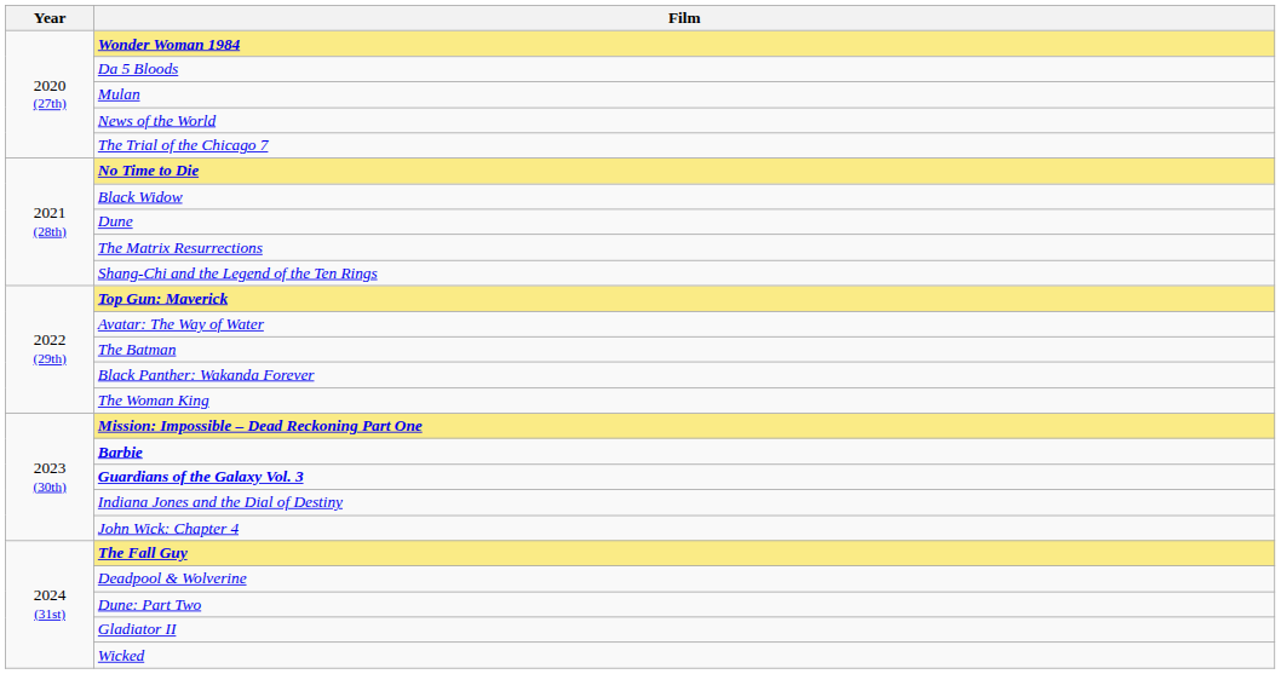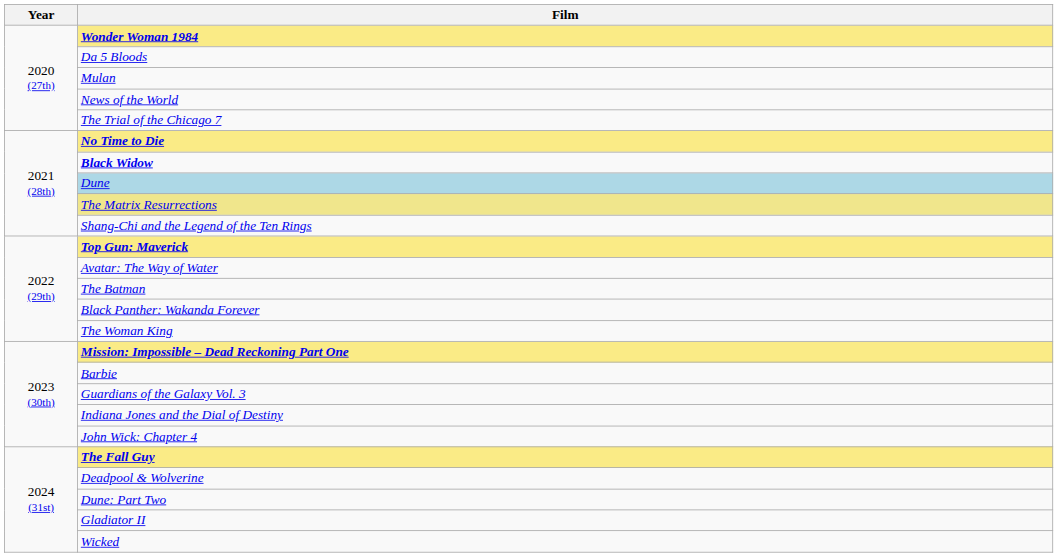Black Widow | Film: normal -> bold
Dune | Film: no background -> lightblue background
The Matrix Resurrections | Film: no background -> khaki background
Barbie | Film: bold -> normal
Guardians of the Galaxy Vol. 3 | Film: bold -> normal
